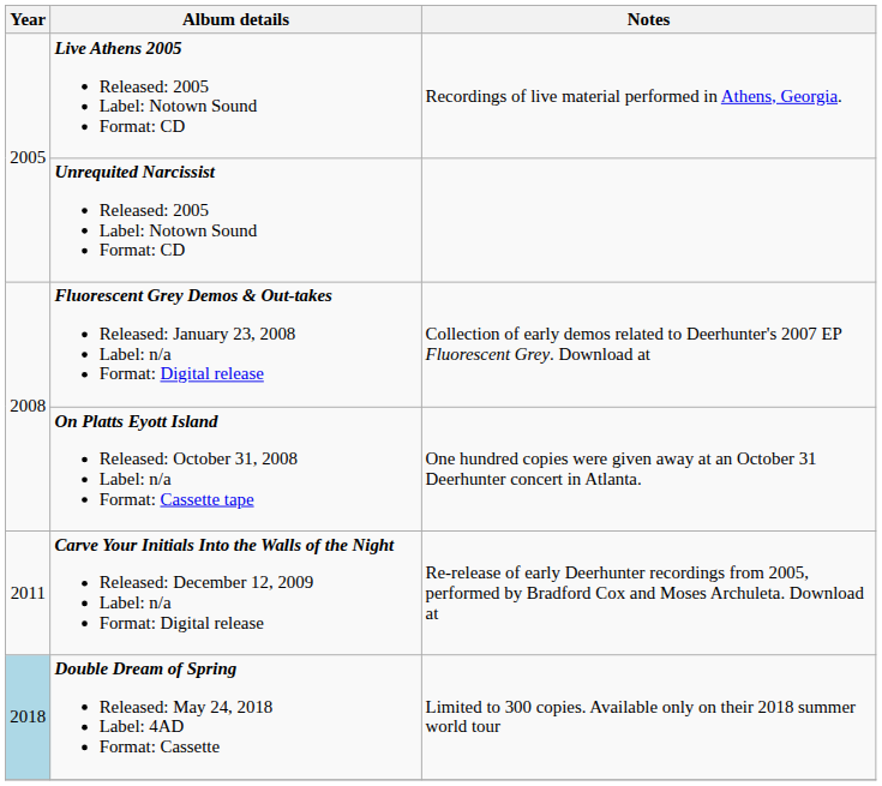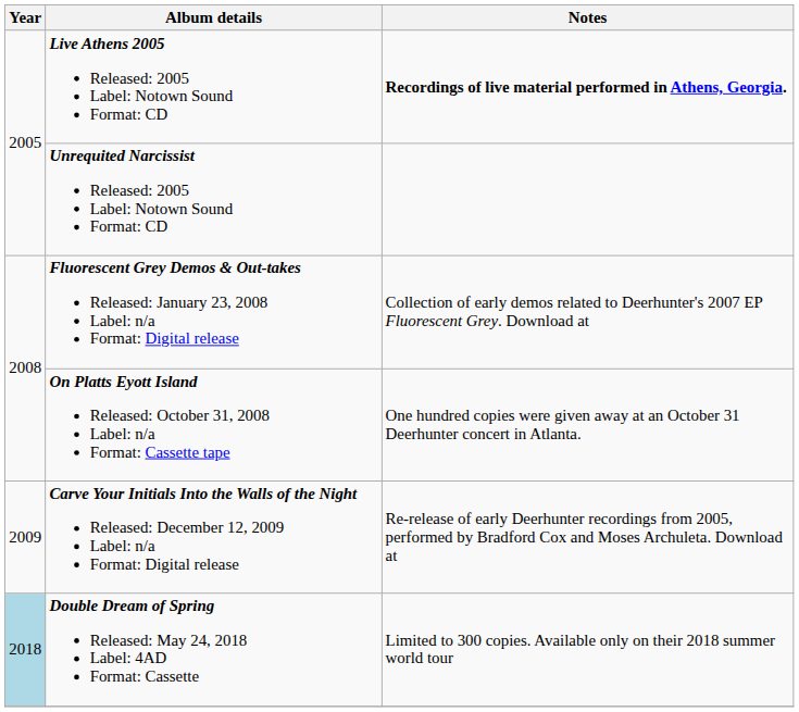row 2 | Notes: normal -> bold
row 6 | Year: 2011 -> 2009
